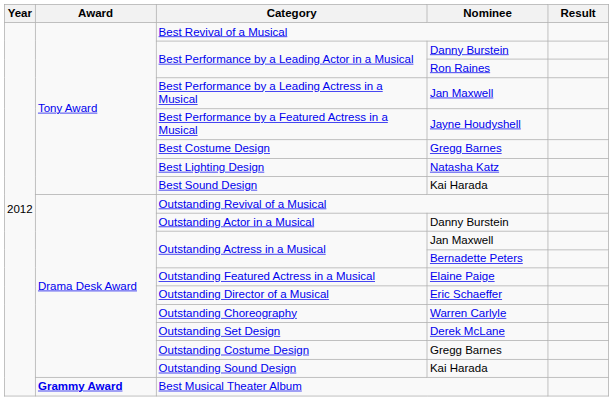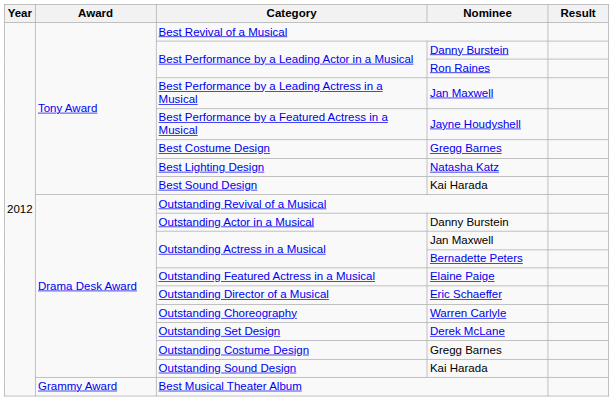Best Musical Theater Album | Award: bold -> normal
